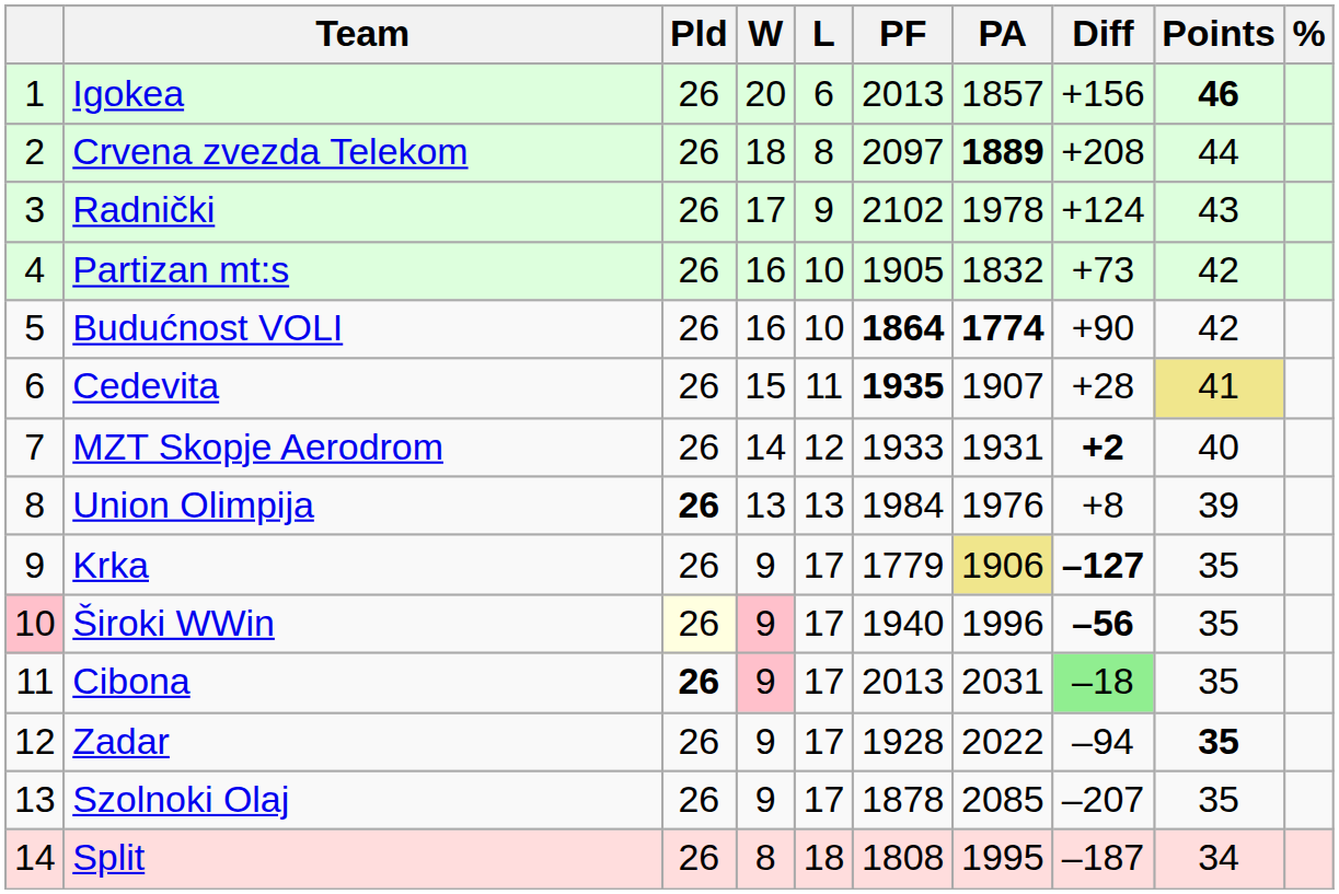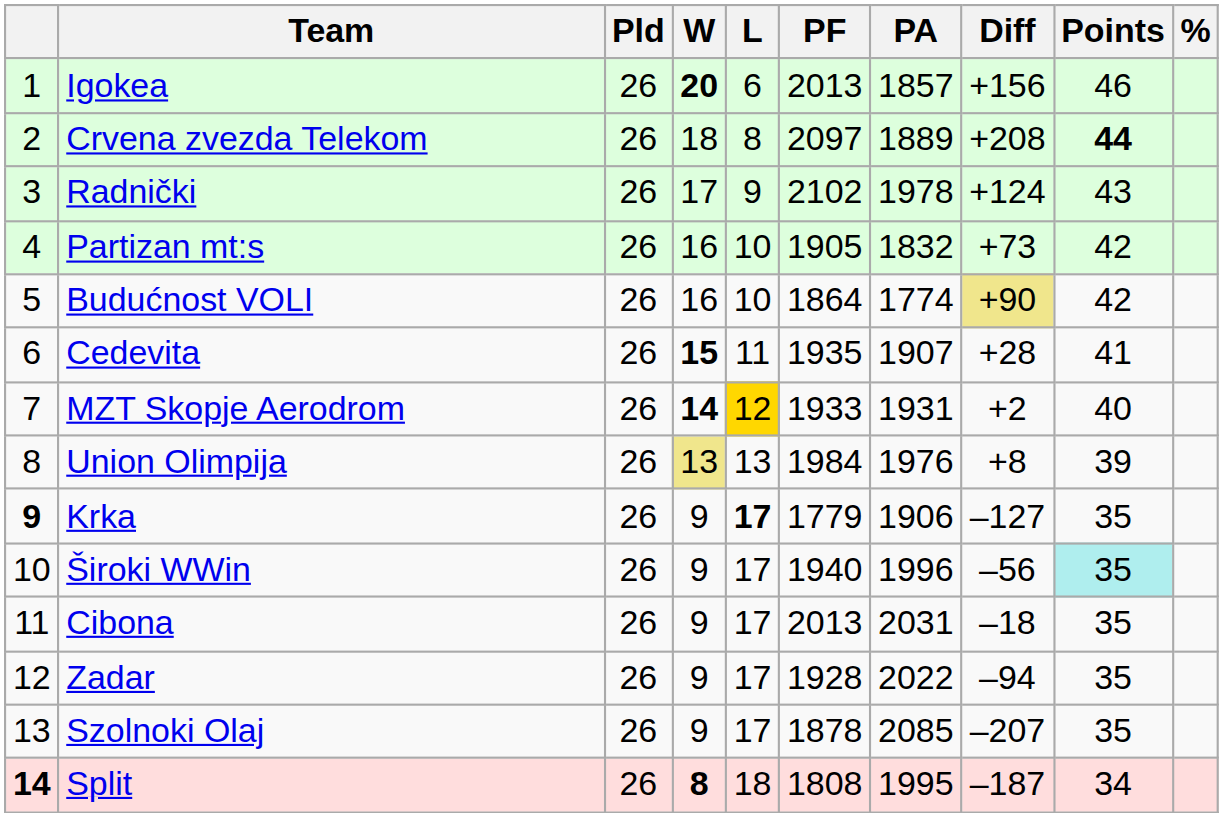Igokea | W: normal -> bold
Igokea | Points: bold -> normal
Crvena zvezda Telekom | PA: bold -> normal
Crvena zvezda Telekom | Points: normal -> bold
Budućnost VOLI | PF: bold -> normal
Budućnost VOLI | PA: bold -> normal
Budućnost VOLI | Diff: no background -> khaki background
Cedevita | W: normal -> bold
Cedevita | PF: bold -> normal
Cedevita | Points: khaki background -> no background
MZT Skopje Aerodrom | W: normal -> bold
MZT Skopje Aerodrom | L: no background -> gold background
MZT Skopje Aerodrom | Diff: bold -> normal
Union Olimpija | Pld: bold -> normal
Union Olimpija | W: no background -> khaki background
Krka | column 1: normal -> bold
Krka | L: normal -> bold
Krka | PA: khaki background -> no background
Krka | Diff: bold -> normal
Široki WWin | column 1: pink background -> no background
Široki WWin | Pld: lightyellow background -> no background
Široki WWin | W: pink background -> no background
Široki WWin | Diff: bold -> normal
Široki WWin | Points: no background -> paleturquoise background
Cibona | Pld: bold -> normal
Cibona | W: pink background -> no background
Cibona | Diff: lightgreen background -> no background
Zadar | Points: bold -> normal
Split | column 1: normal -> bold
Split | W: normal -> bold
